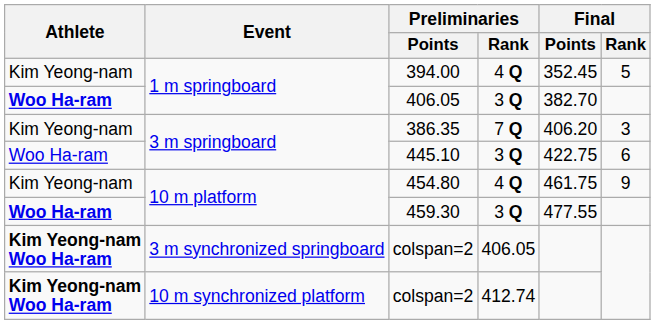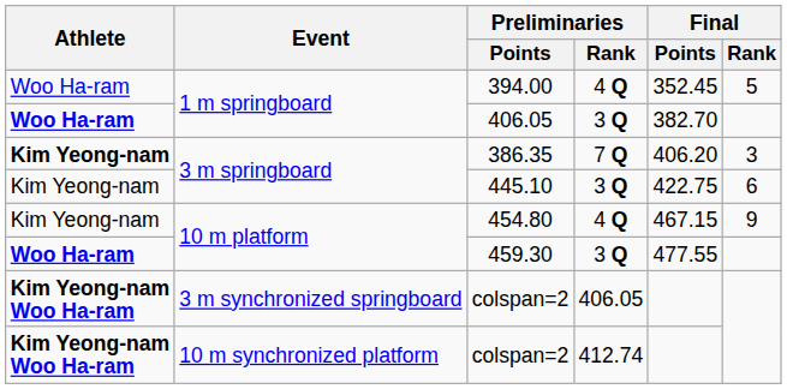394.00 | Athlete: Kim Yeong-nam -> Woo Ha-ram
386.35 | Athlete: normal -> bold
445.10 | Athlete: Woo Ha-ram -> Kim Yeong-nam
454.80 | Final / Points: 461.75 -> 467.15
